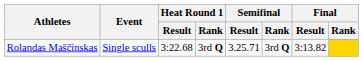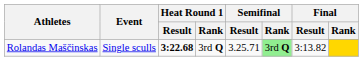Rolandas Maščinskas | Heat Round 1 / Result: normal -> bold
Rolandas Maščinskas | Semifinal / Rank: no background -> lightgreen background
